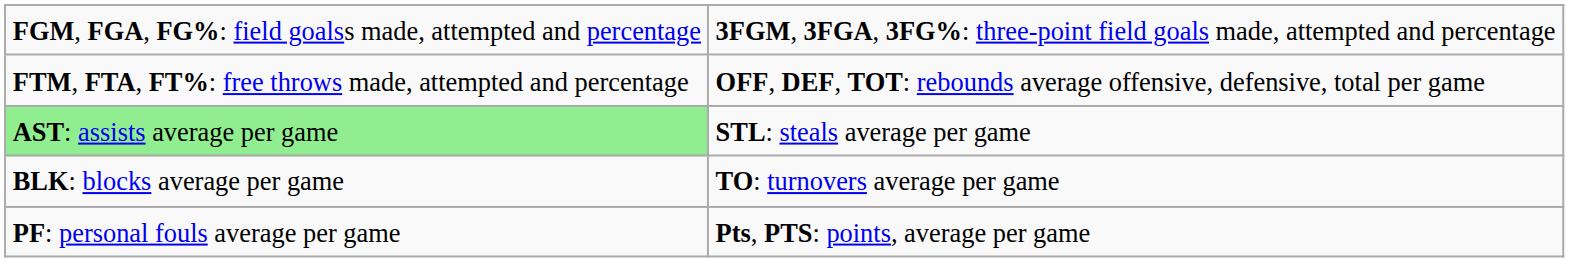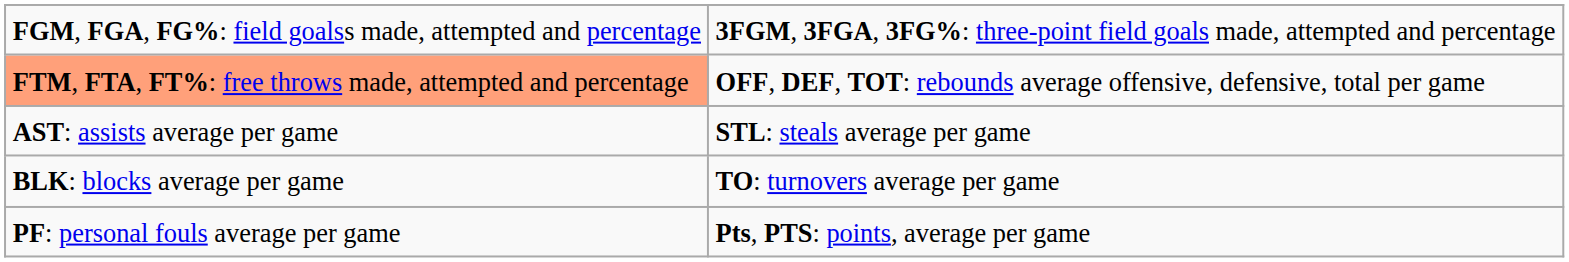row 2 | column 1: no background -> lightsalmon background
row 3 | column 1: lightgreen background -> no background
